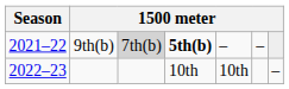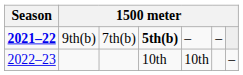9th(b) | Season: normal -> bold
9th(b) | column 3: lightgrey background -> no background
